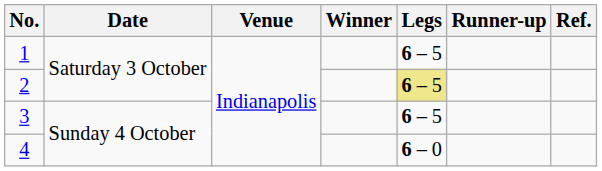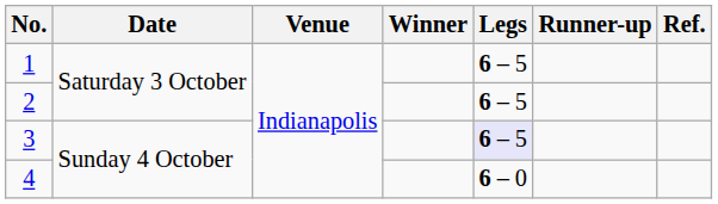2 | Legs: khaki background -> no background
3 | Legs: no background -> lavender background
